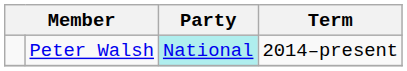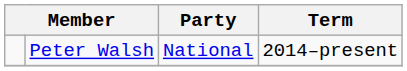Peter Walsh | Party: paleturquoise background -> no background
